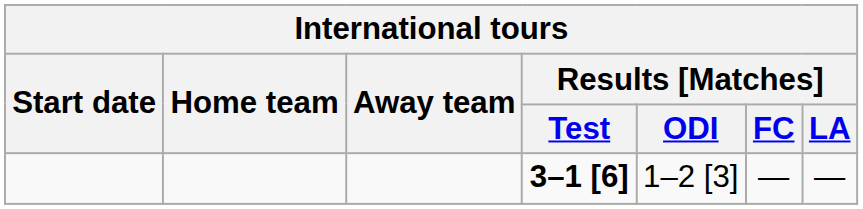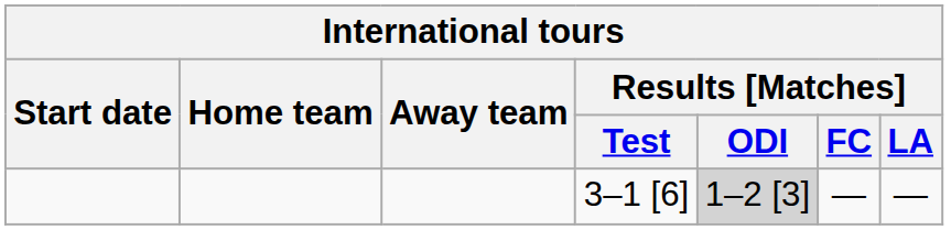row 4 | Results [Matches] / Test: bold -> normal
row 4 | Results [Matches] / ODI: no background -> lightgrey background
